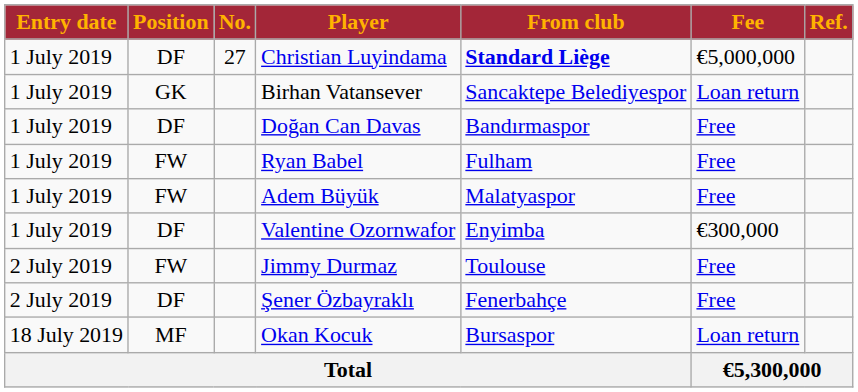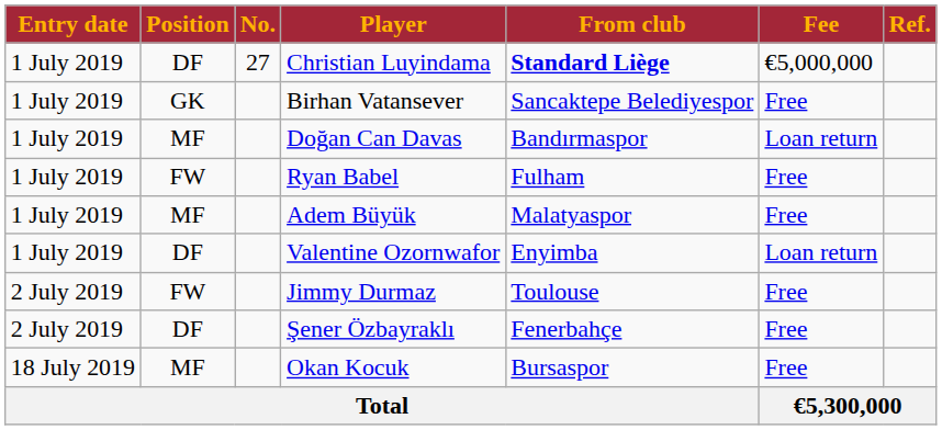Birhan Vatansever | Fee: Loan return -> Free
Doğan Can Davas | Position: DF -> MF
Doğan Can Davas | Fee: Free -> Loan return
Adem Büyük | Position: FW -> MF
Valentine Ozornwafor | Fee: €300,000 -> Loan return
Okan Kocuk | Fee: Loan return -> Free
